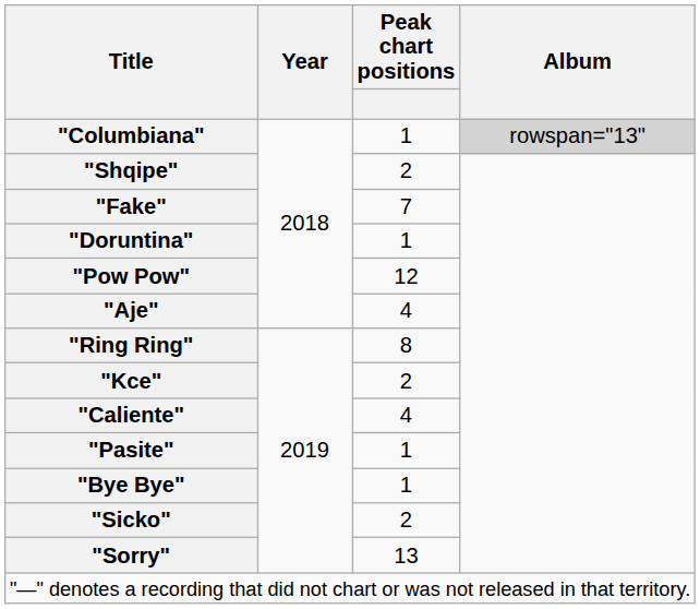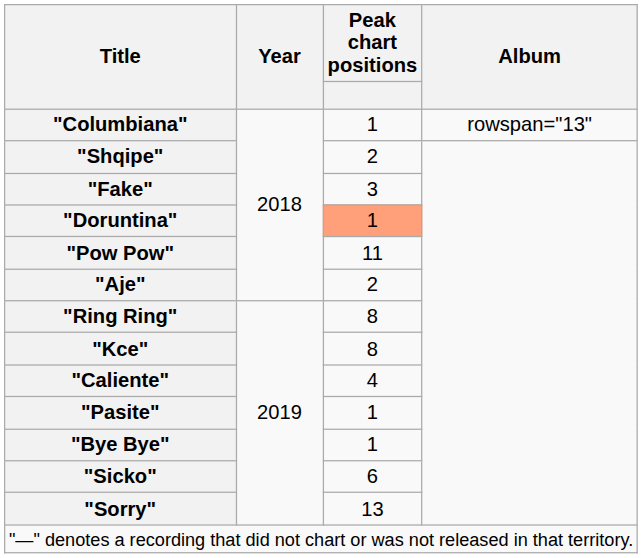"Columbiana" | Album: lightgrey background -> no background
"Fake" | Peak chart positions: 7 -> 3
"Doruntina" | Peak chart positions: no background -> lightsalmon background
"Pow Pow" | Peak chart positions: 12 -> 11
"Aje" | Peak chart positions: 4 -> 2
"Kce" | Peak chart positions: 2 -> 8
"Sicko" | Peak chart positions: 2 -> 6
